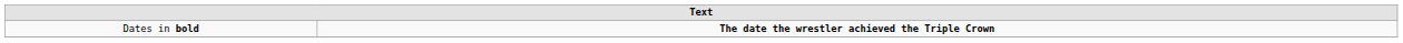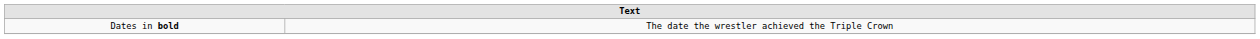Dates in bold | column 2: bold -> normal
